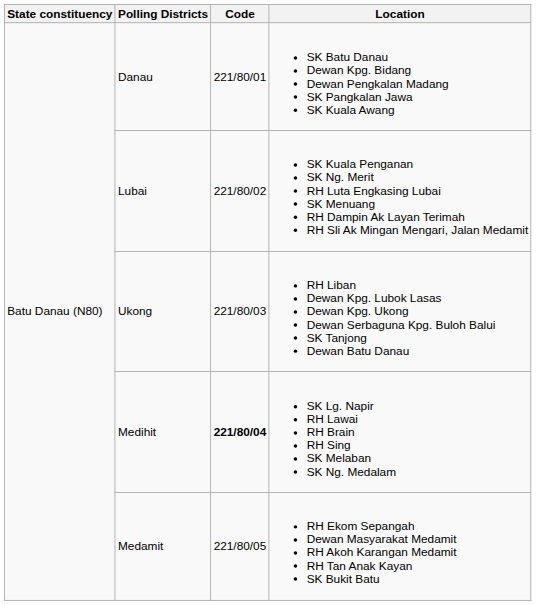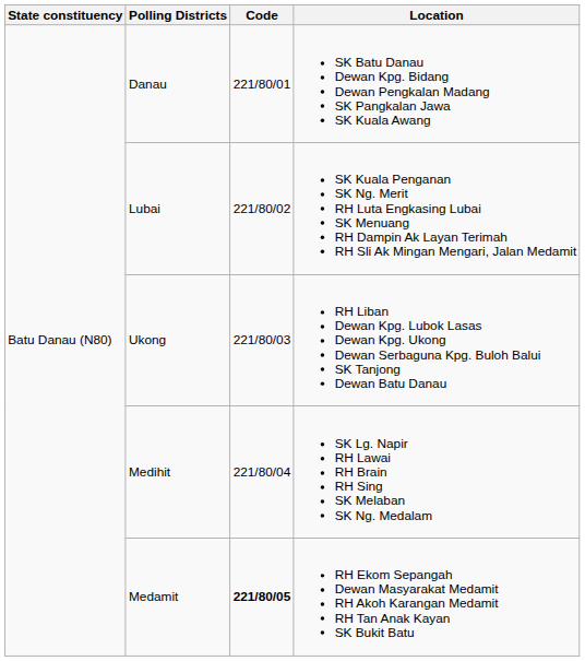Medihit | Code: bold -> normal
Medamit | Code: normal -> bold
